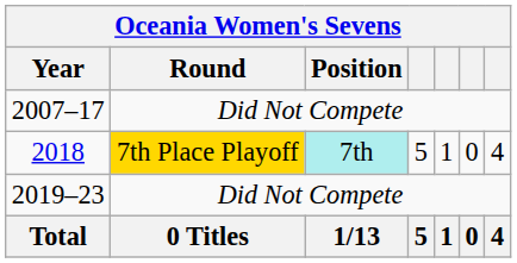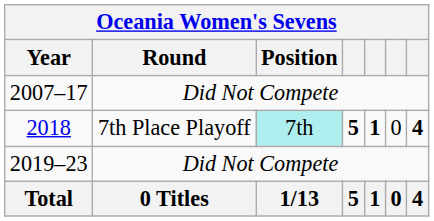2018 | Round: gold background -> no background
2018 | column 4: normal -> bold
2018 | column 5: normal -> bold
2018 | column 7: normal -> bold
